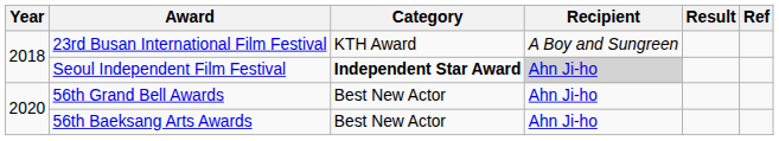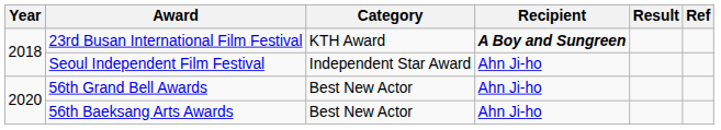23rd Busan International Film Festival | Recipient: normal -> bold
Seoul Independent Film Festival | Category: bold -> normal
Seoul Independent Film Festival | Recipient: lightgrey background -> no background
